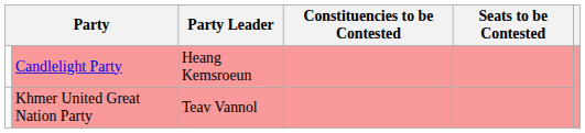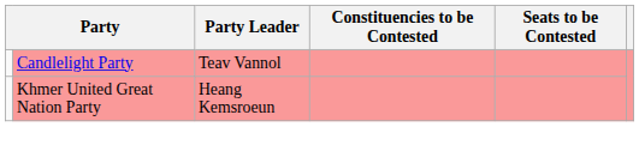Candlelight Party | Party Leader: Heang Kemsroeun -> Teav Vannol
Khmer United Great Nation Party | Party Leader: Teav Vannol -> Heang Kemsroeun
